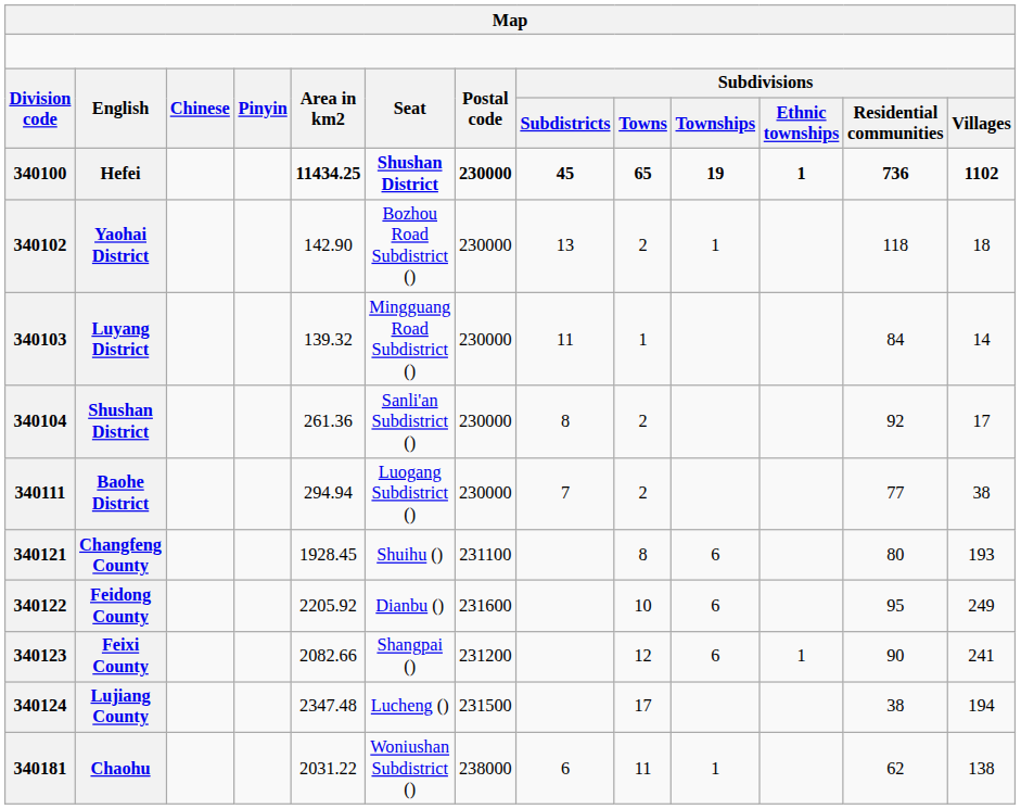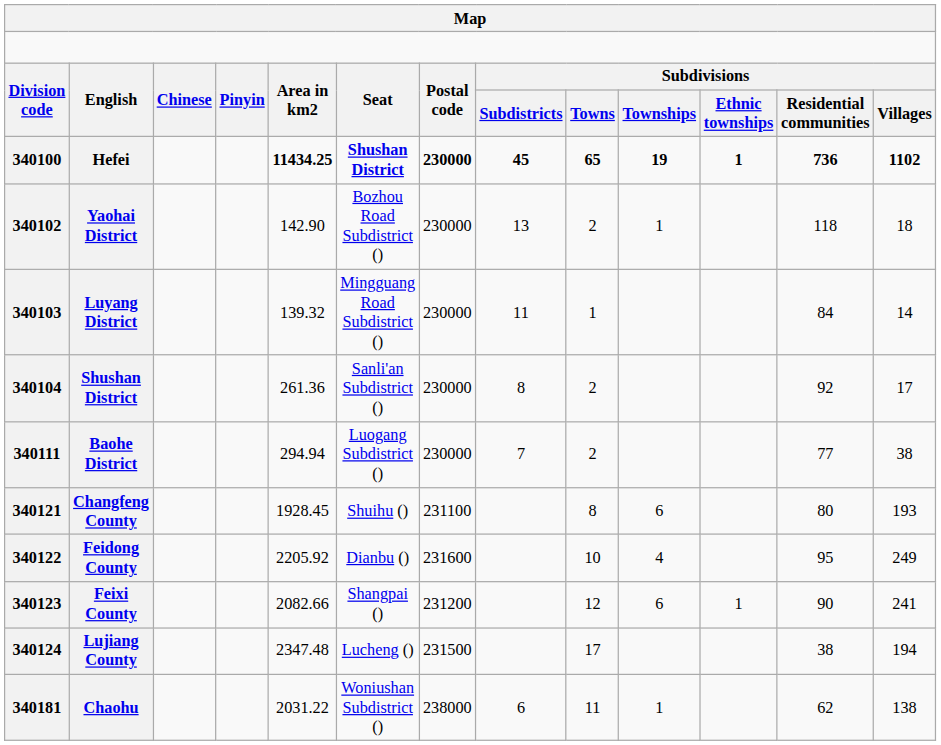Feidong County | column 10: 6 -> 4
